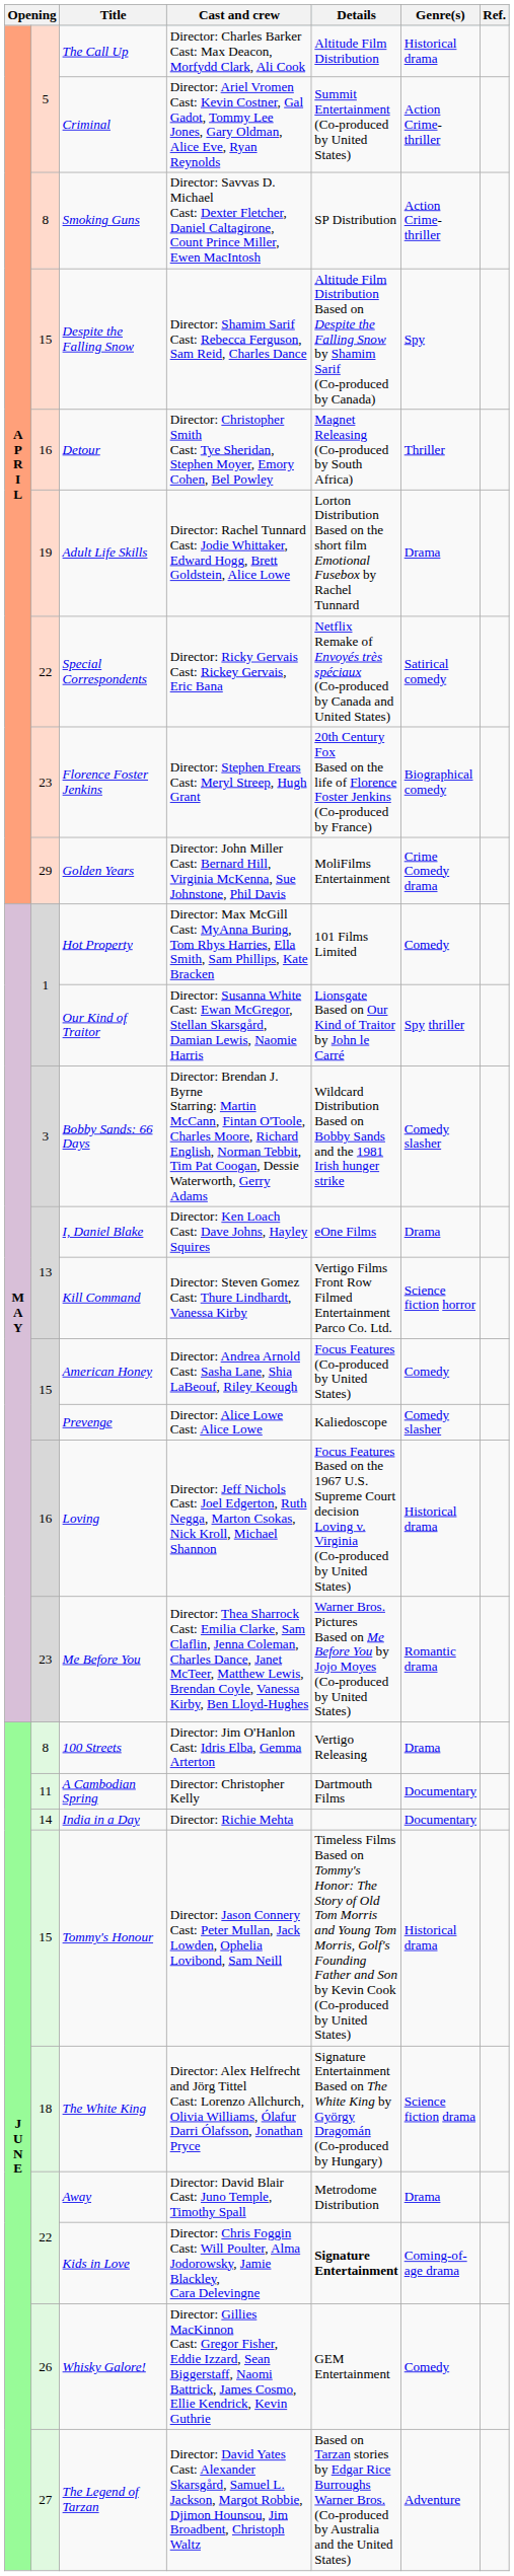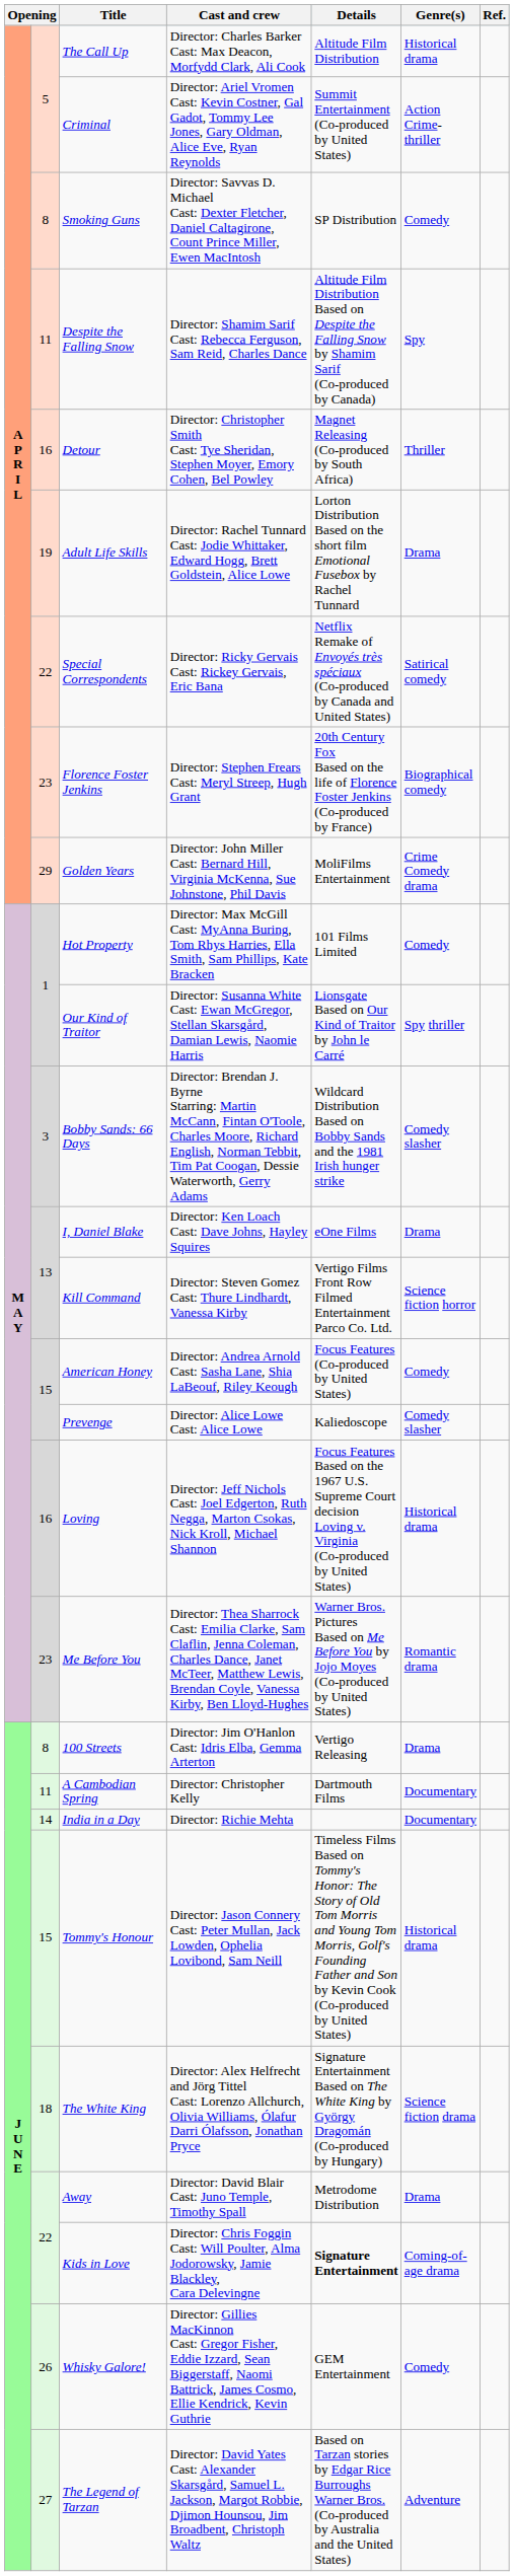Smoking Guns | Genre(s): Action Crime-thriller -> Comedy
Despite the Falling Snow | column 2: 15 -> 11
